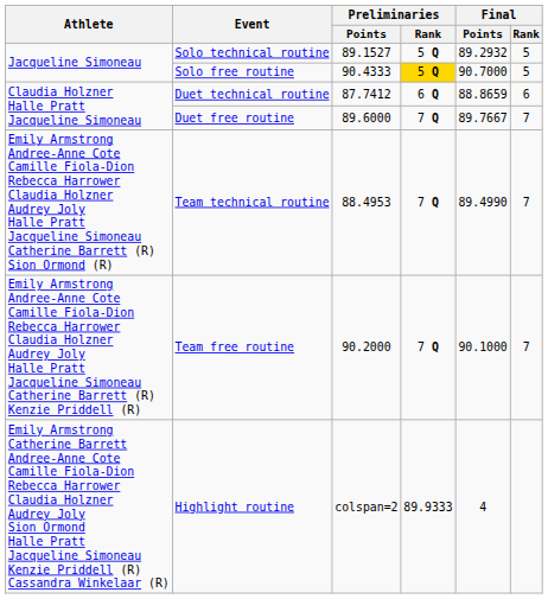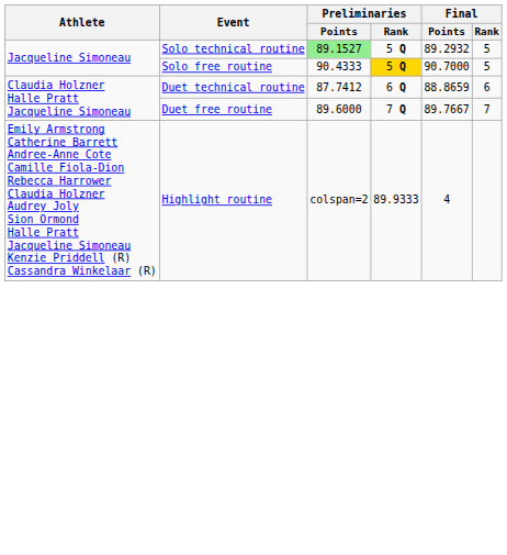Solo technical routine | Preliminaries / Points: no background -> lightgreen background
- row: Emily Armstrong Andree-Anne Cote Camille Fiola-Dion Rebecca Harrower Claudia Holzner Audrey Joly Halle Pratt Jacqueline Simoneau Catherine Barrett (R) Sion Ormond (R) | Team technical routine | 88.4953 | 7 Q | 89.4990 | 7
- row: Emily Armstrong Andree-Anne Cote Camille Fiola-Dion Rebecca Harrower Claudia Holzner Audrey Joly Halle Pratt Jacqueline Simoneau Catherine Barrett (R) Kenzie Priddell (R) | Team free routine | 90.2000 | 7 Q | 90.1000 | 7
